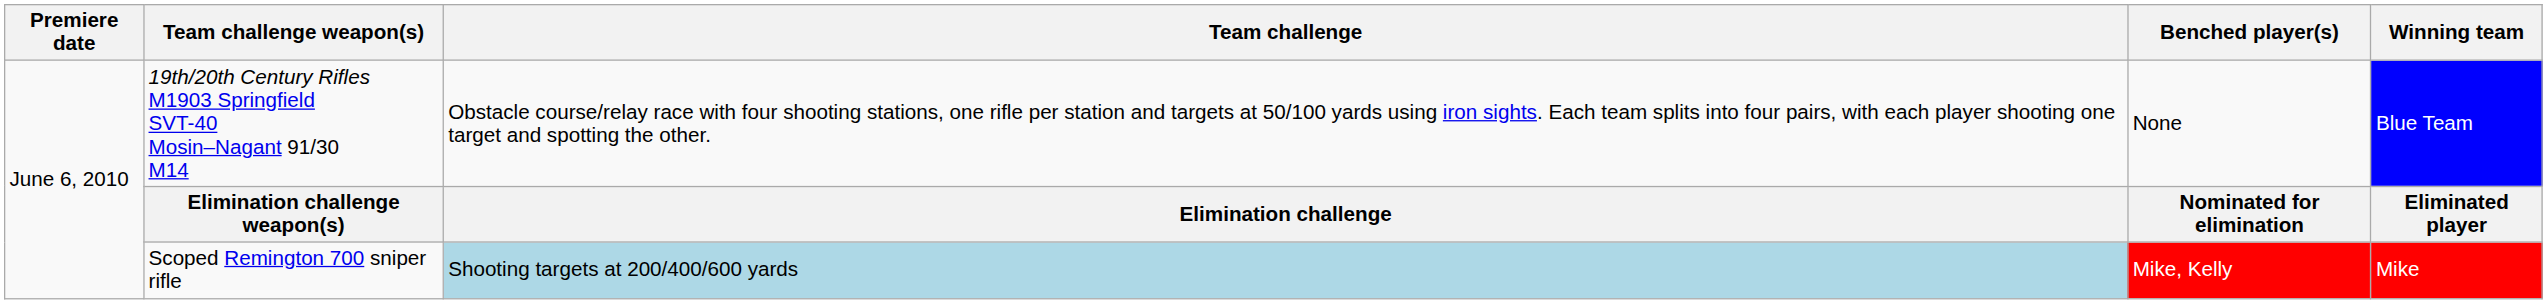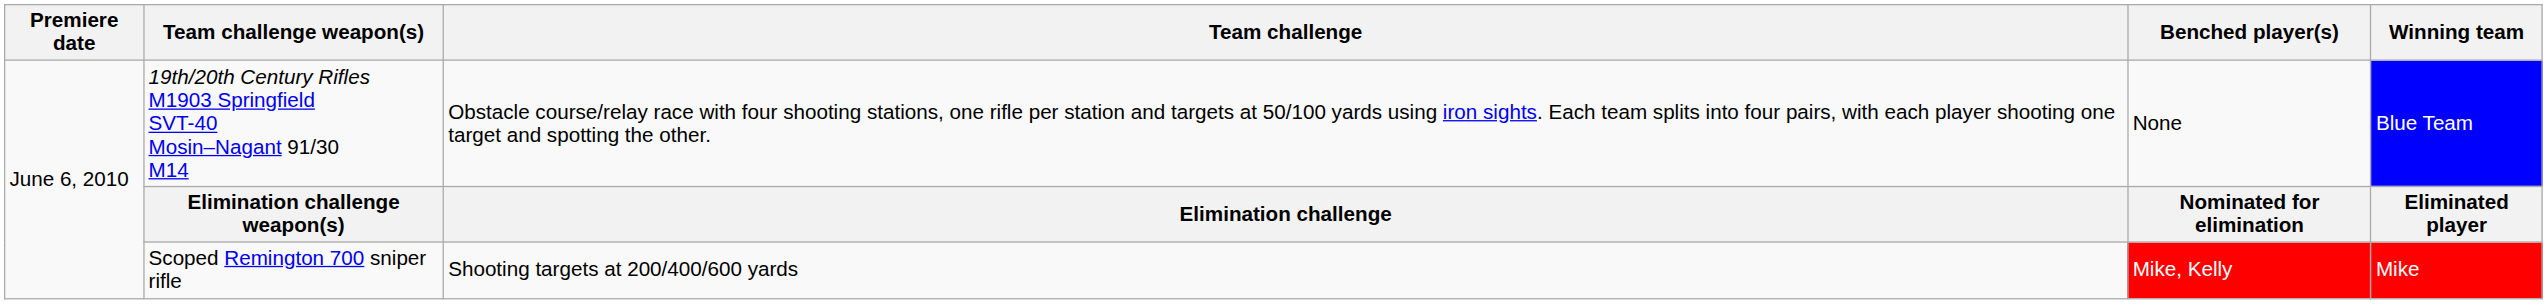Scoped Remington 700 sniper rifle | Team challenge: lightblue background -> no background
